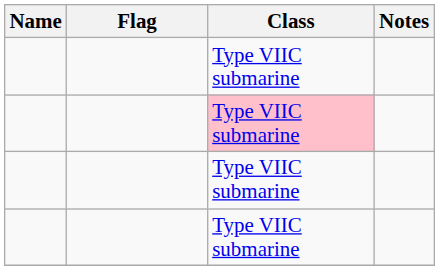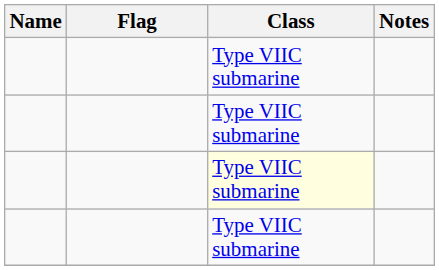row 3 | Class: pink background -> no background
row 4 | Class: no background -> lightyellow background
